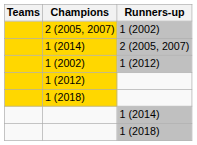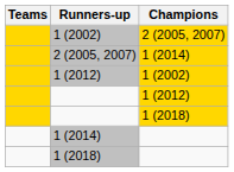columns swapped: Champions <-> Runners-up
